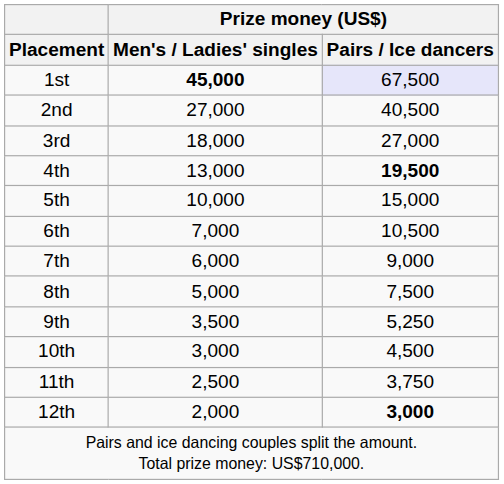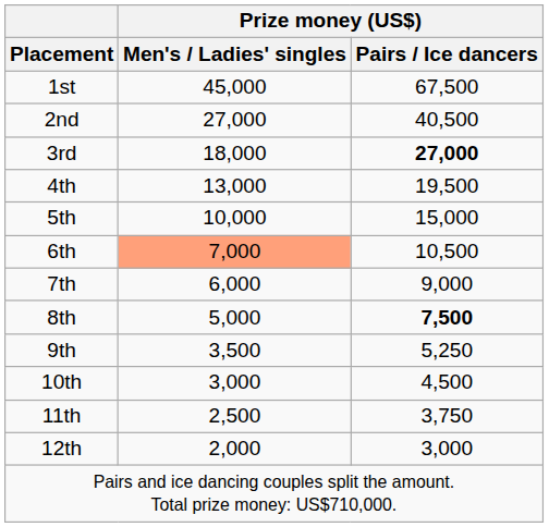1st | Prize money (US$) / Men's / Ladies' singles: bold -> normal
1st | Prize money (US$) / Pairs / Ice dancers: lavender background -> no background
3rd | Prize money (US$) / Pairs / Ice dancers: normal -> bold
4th | Prize money (US$) / Pairs / Ice dancers: bold -> normal
6th | Prize money (US$) / Men's / Ladies' singles: no background -> lightsalmon background
8th | Prize money (US$) / Pairs / Ice dancers: normal -> bold
12th | Prize money (US$) / Pairs / Ice dancers: bold -> normal
